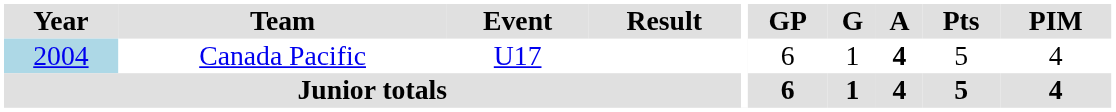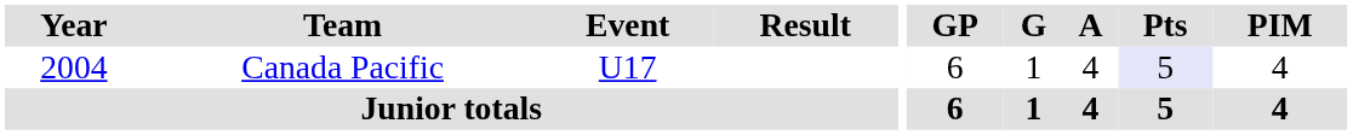Canada Pacific | Year: lightblue background -> no background
Canada Pacific | A: bold -> normal
Canada Pacific | Pts: no background -> lavender background
